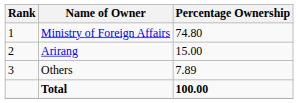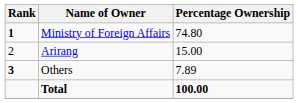Ministry of Foreign Affairs | Rank: normal -> bold
Others | Rank: normal -> bold
